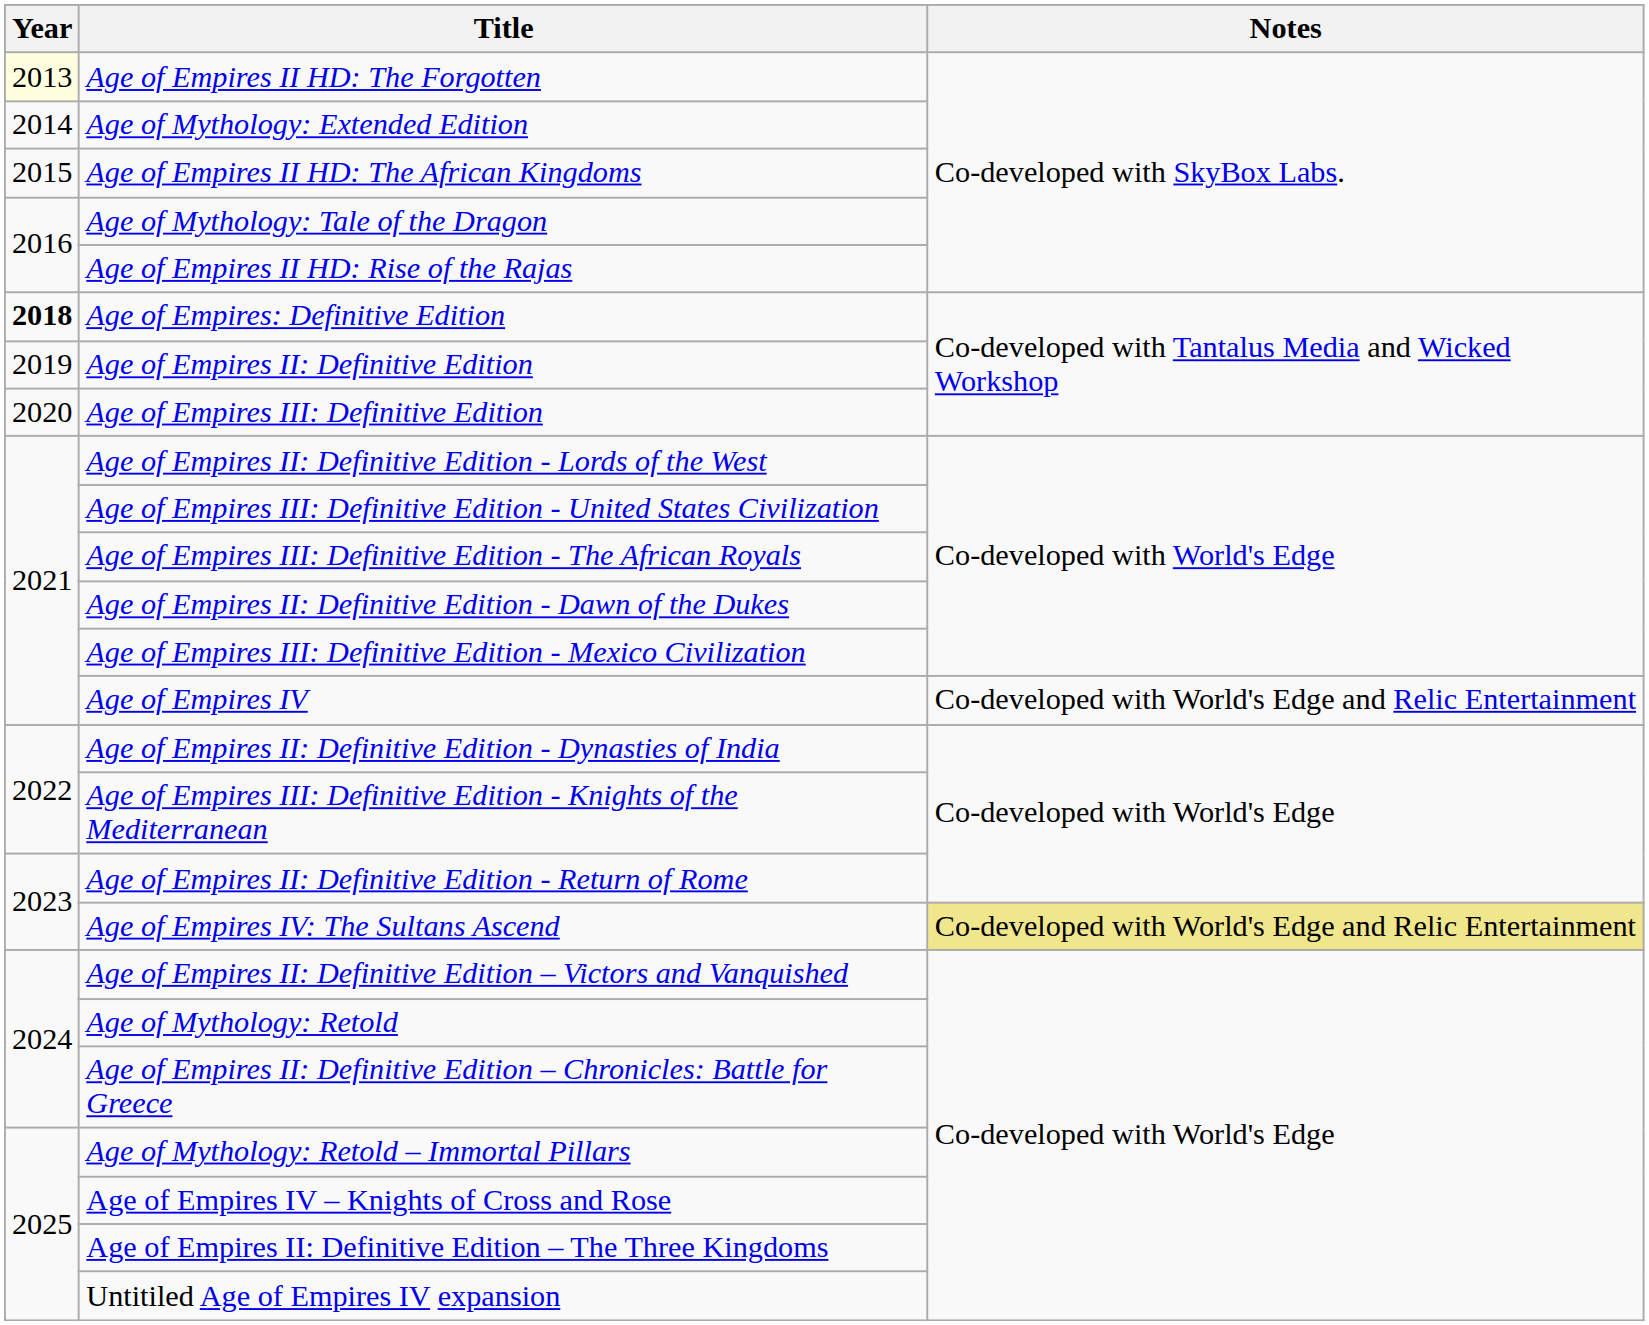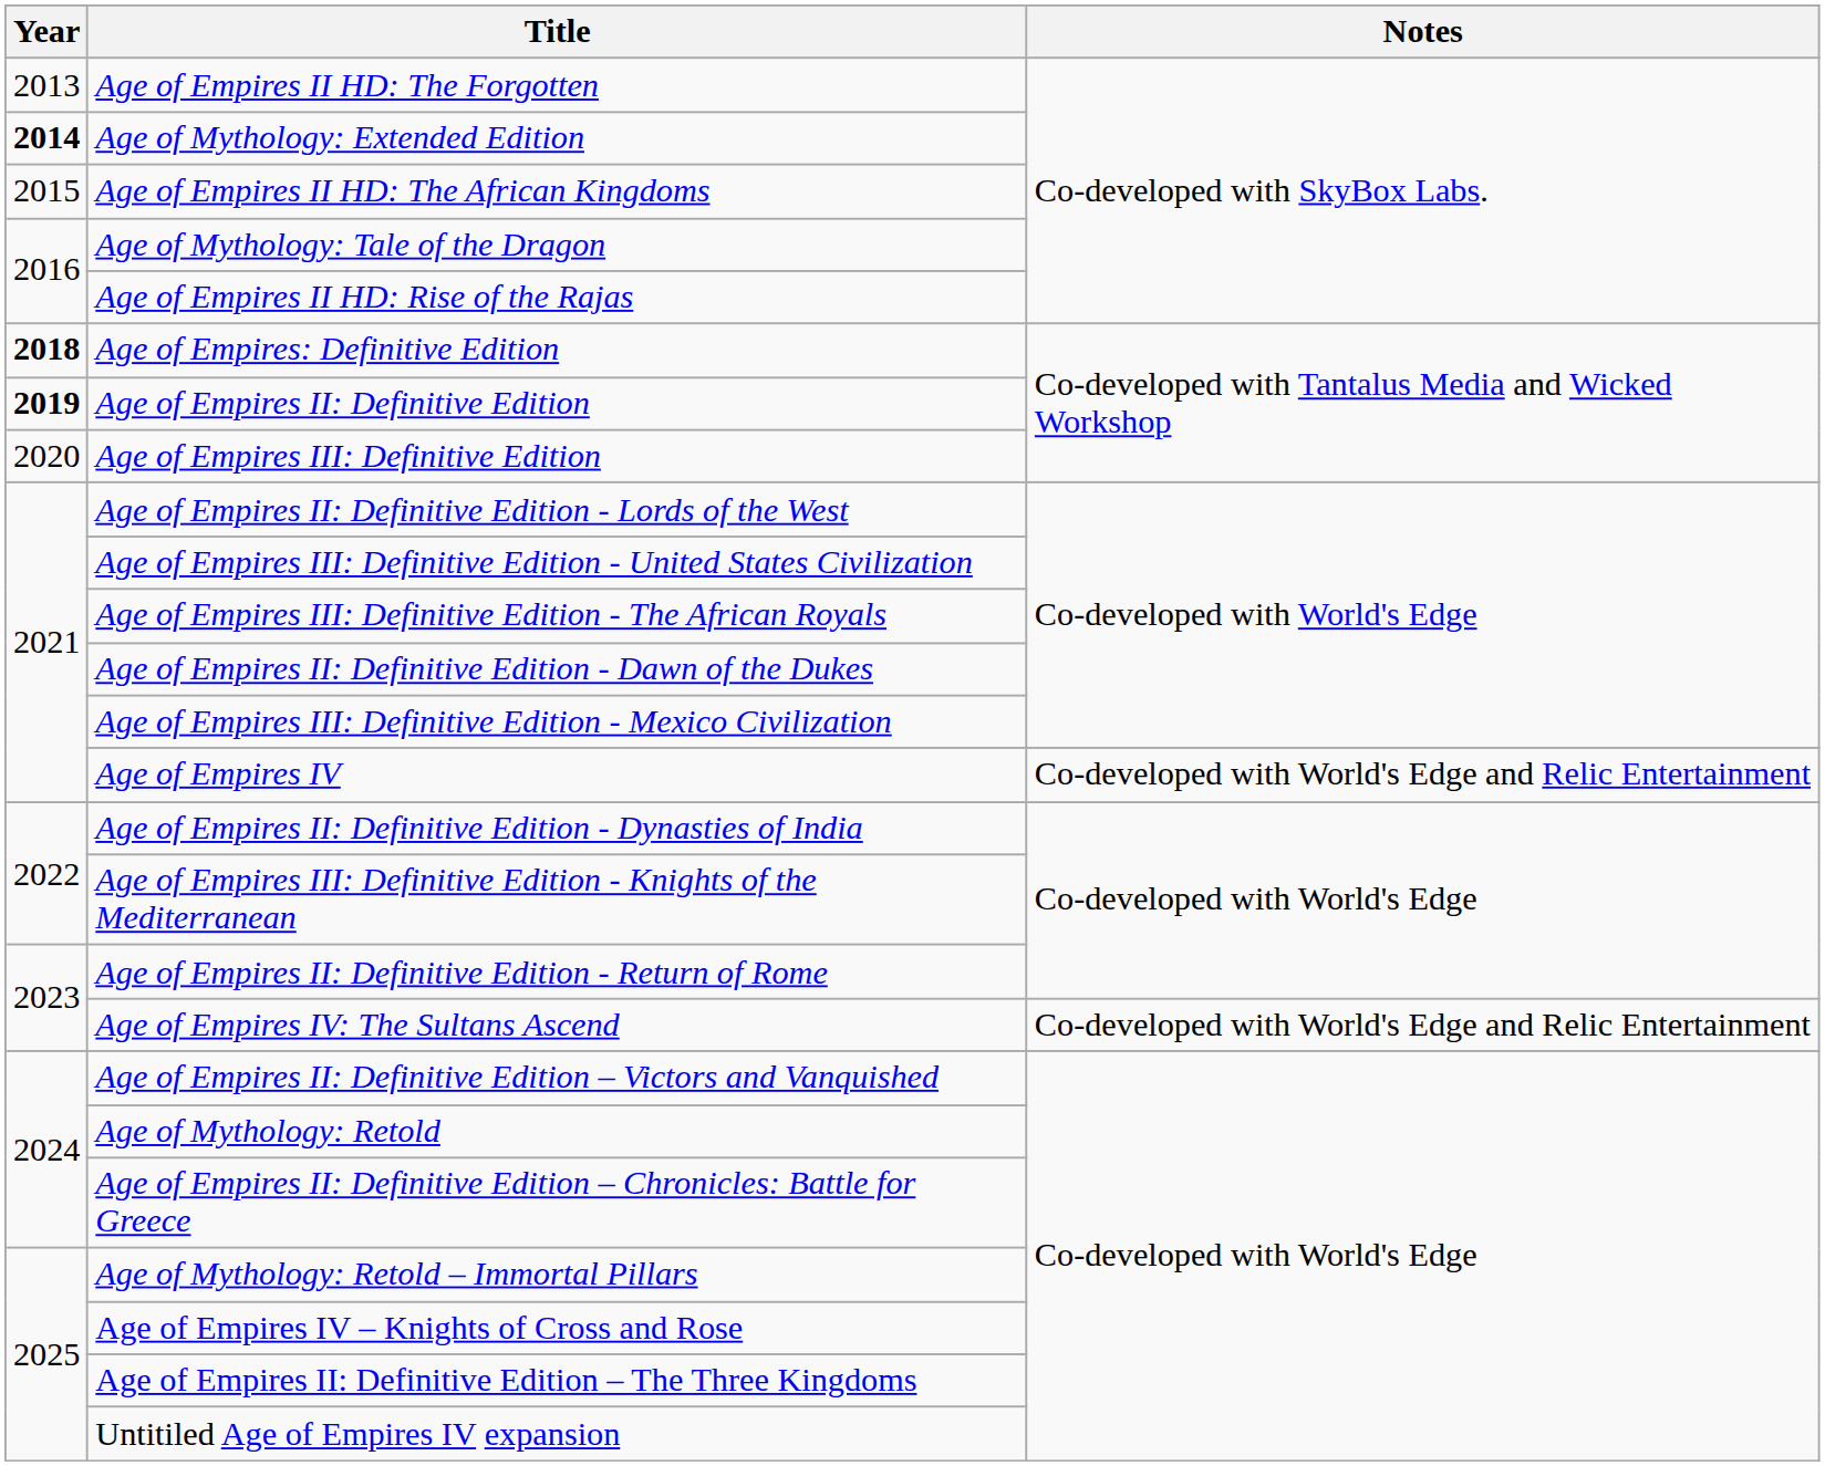Age of Empires II HD: The Forgotten | Year: lightyellow background -> no background
Age of Mythology: Extended Edition | Year: normal -> bold
Age of Empires II: Definitive Edition | Year: normal -> bold
Age of Empires IV: The Sultans Ascend | Notes: khaki background -> no background
